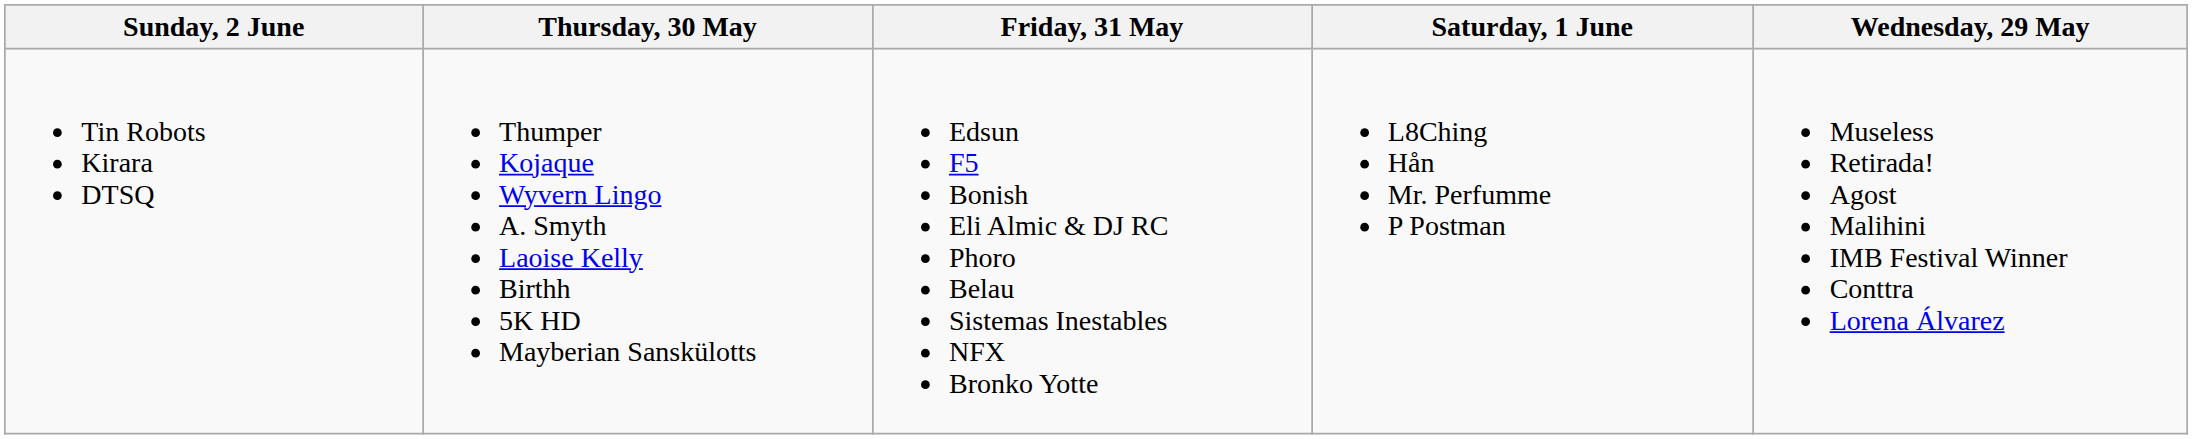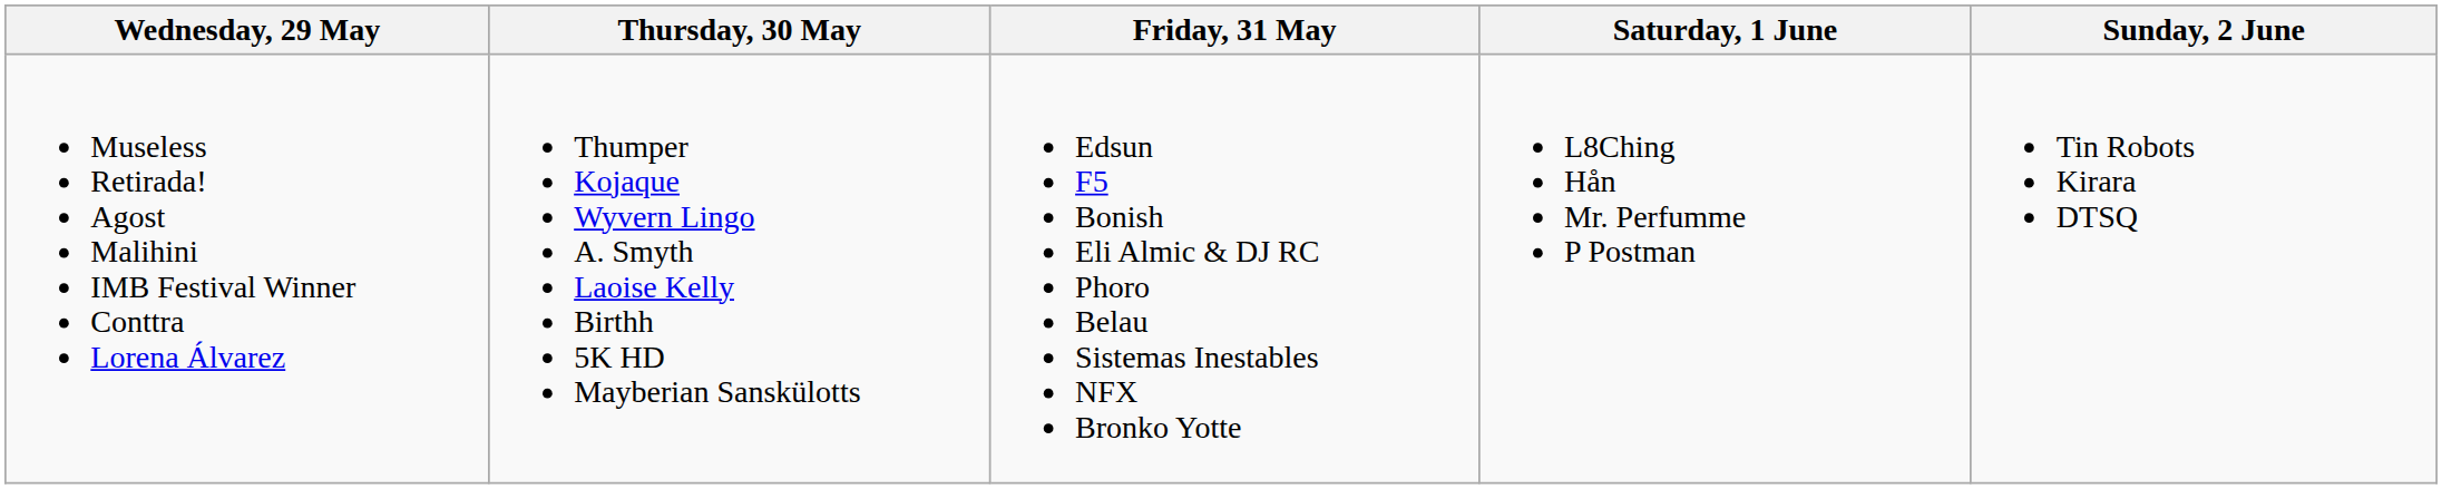columns swapped: Wednesday, 29 May <-> Sunday, 2 June
